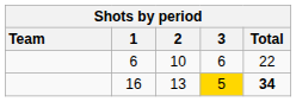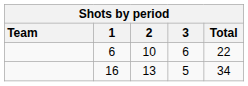16 | 3: gold background -> no background
16 | Total: bold -> normal
